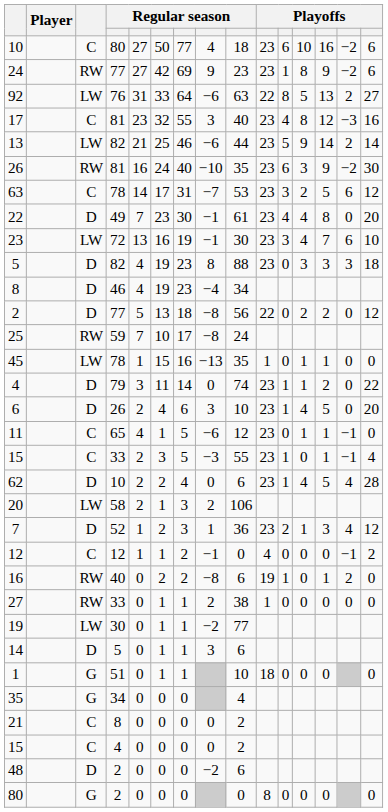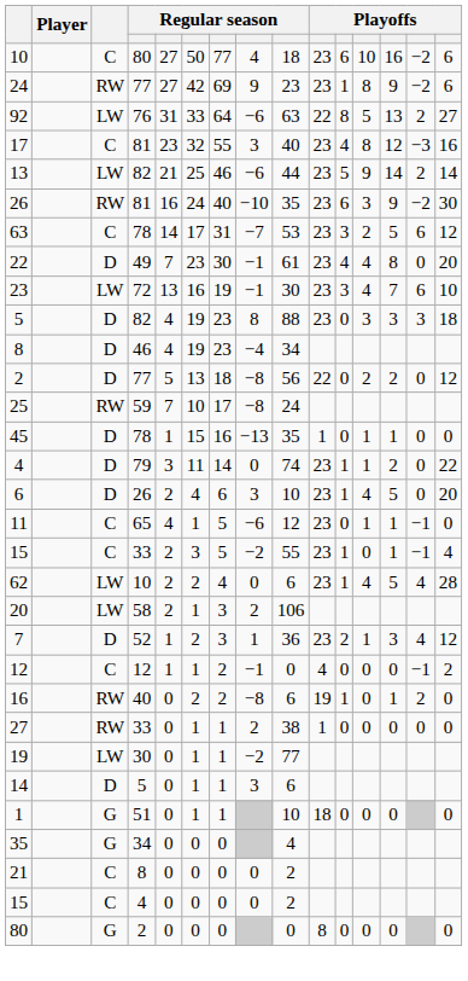45 | column 3: LW -> D
15 / 33 | column 8: −3 -> −2
62 | column 3: D -> LW
- row: 48 | D | 2 | 0 | 0 | 0 | −2 | 6
